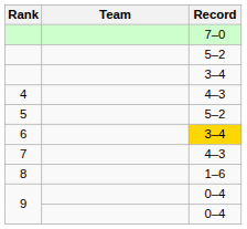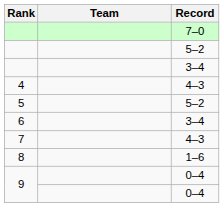6 | Record: gold background -> no background
